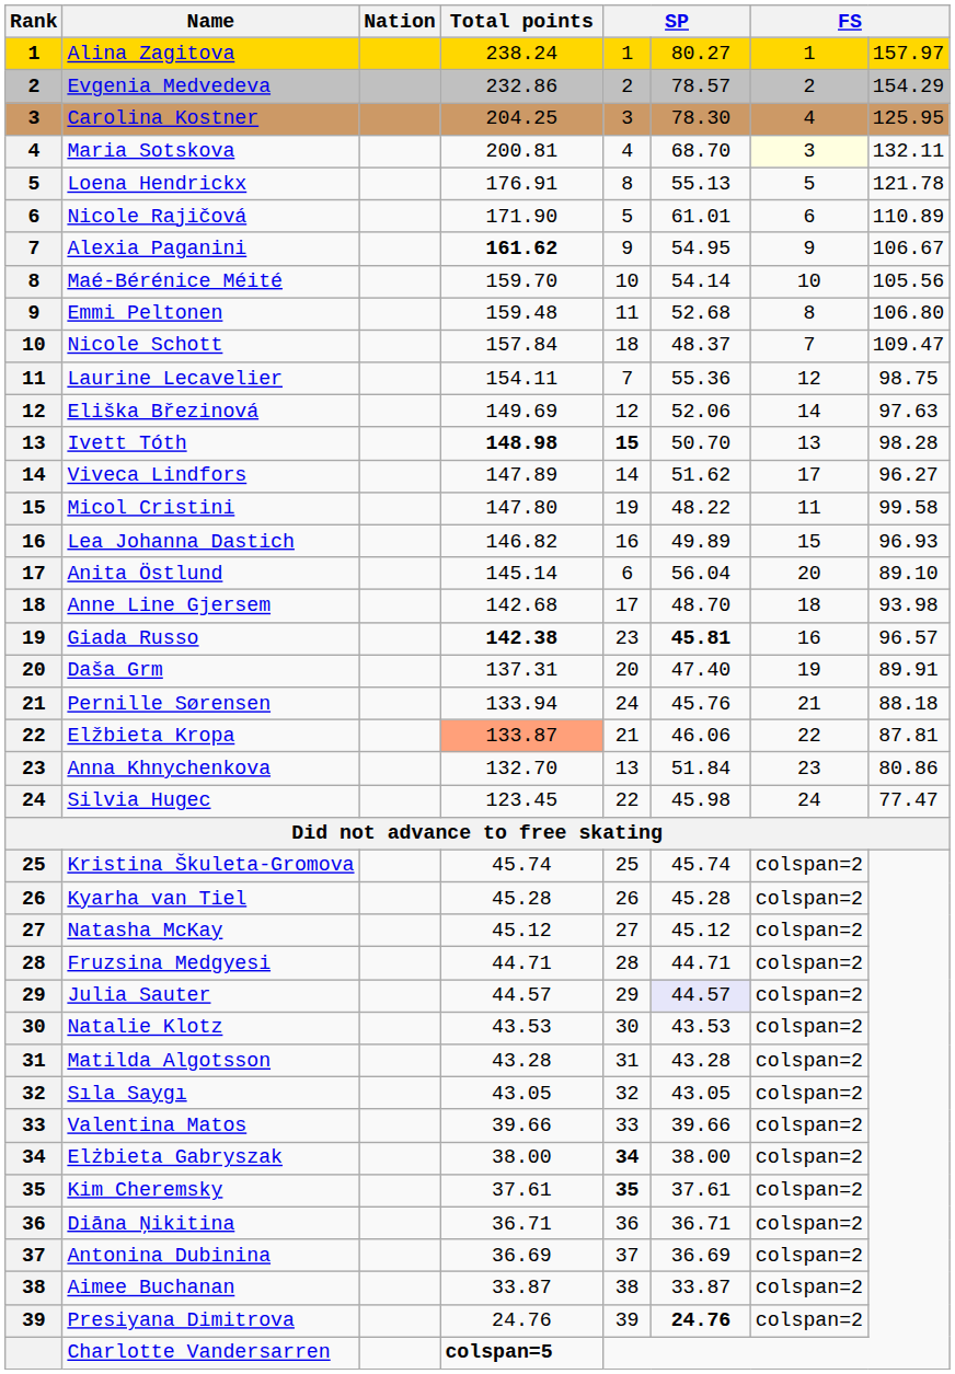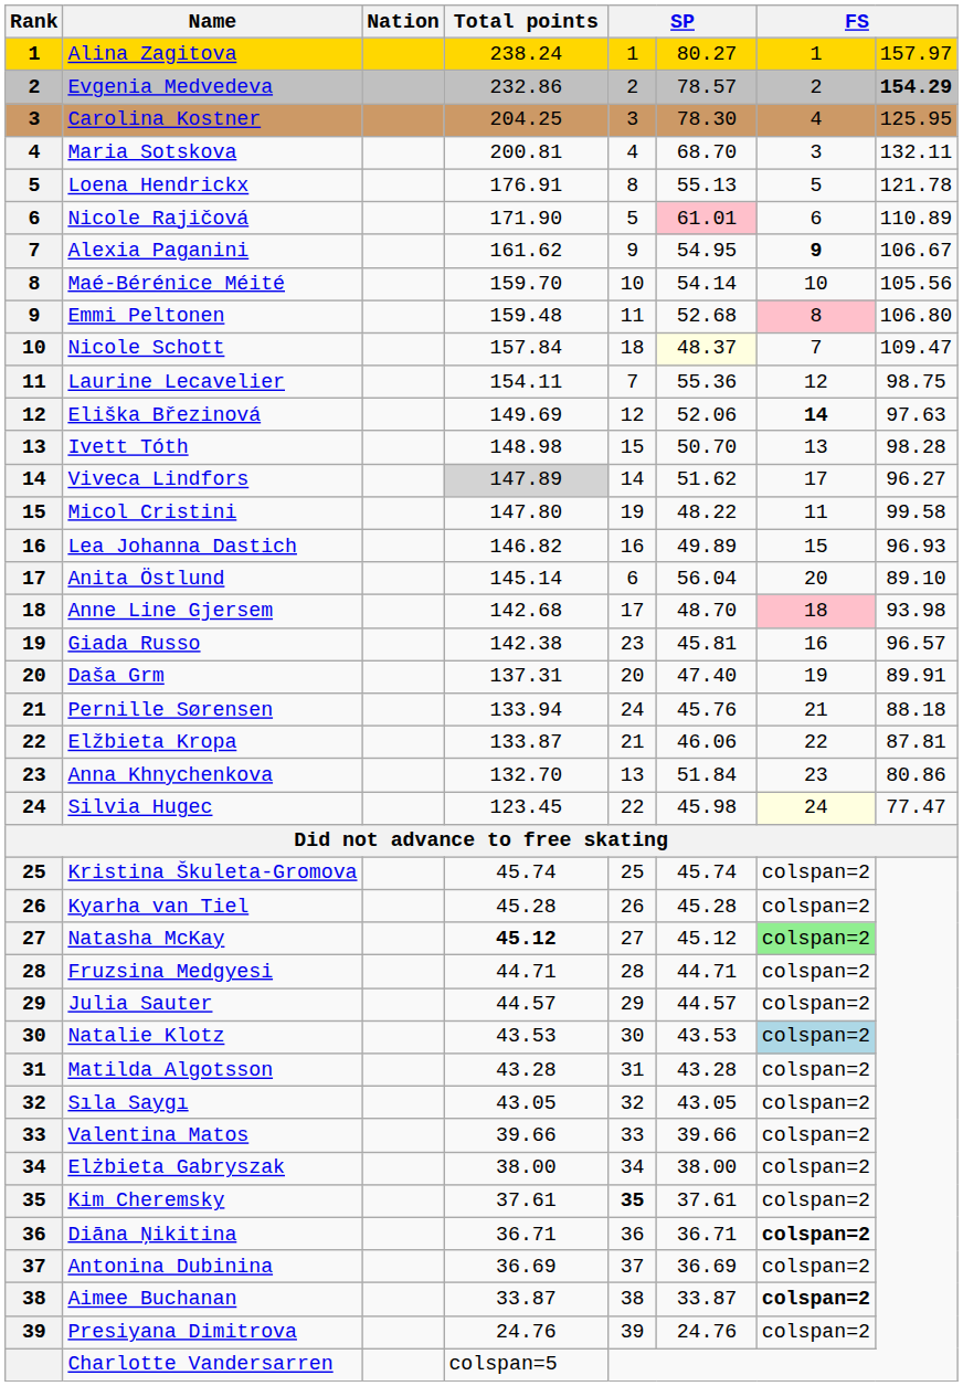Evgenia Medvedeva | column 8: normal -> bold
Maria Sotskova | column 7: lightyellow background -> no background
Nicole Rajičová | column 6: no background -> pink background
Alexia Paganini | Total points: bold -> normal
Alexia Paganini | column 7: normal -> bold
Emmi Peltonen | column 7: no background -> pink background
Nicole Schott | column 6: no background -> lightyellow background
Eliška Březinová | column 7: normal -> bold
Ivett Tóth | Total points: bold -> normal
Ivett Tóth | column 5: bold -> normal
Viveca Lindfors | Total points: no background -> lightgrey background
Anne Line Gjersem | column 7: no background -> pink background
Giada Russo | Total points: bold -> normal
Giada Russo | column 6: bold -> normal
Elžbieta Kropa | Total points: lightsalmon background -> no background
Silvia Hugec | column 7: no background -> lightyellow background
Natasha McKay | Total points: normal -> bold
Natasha McKay | column 7: no background -> lightgreen background
Julia Sauter | column 6: lavender background -> no background
Natalie Klotz | column 7: no background -> lightblue background
Elżbieta Gabryszak | column 5: bold -> normal
Diāna Ņikitina | column 7: normal -> bold
Aimee Buchanan | column 7: normal -> bold
Presiyana Dimitrova | column 6: bold -> normal
Charlotte Vandersarren | Total points: bold -> normal
